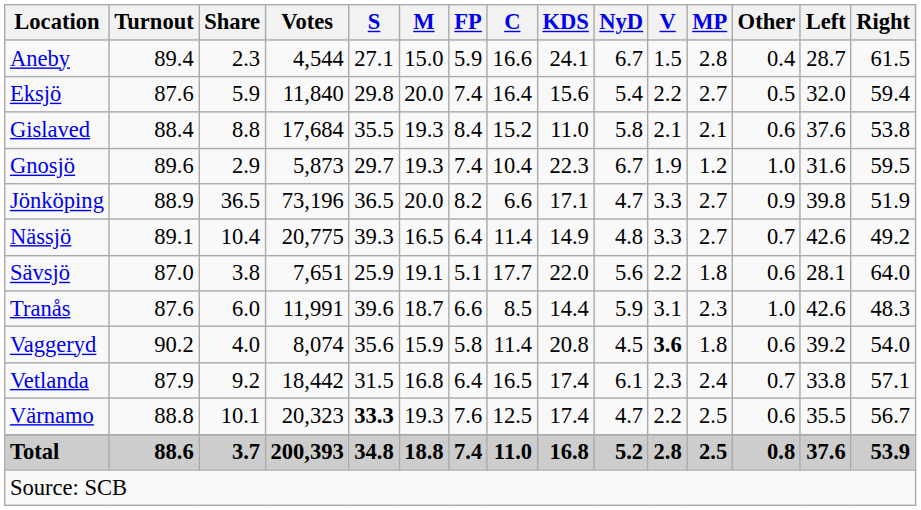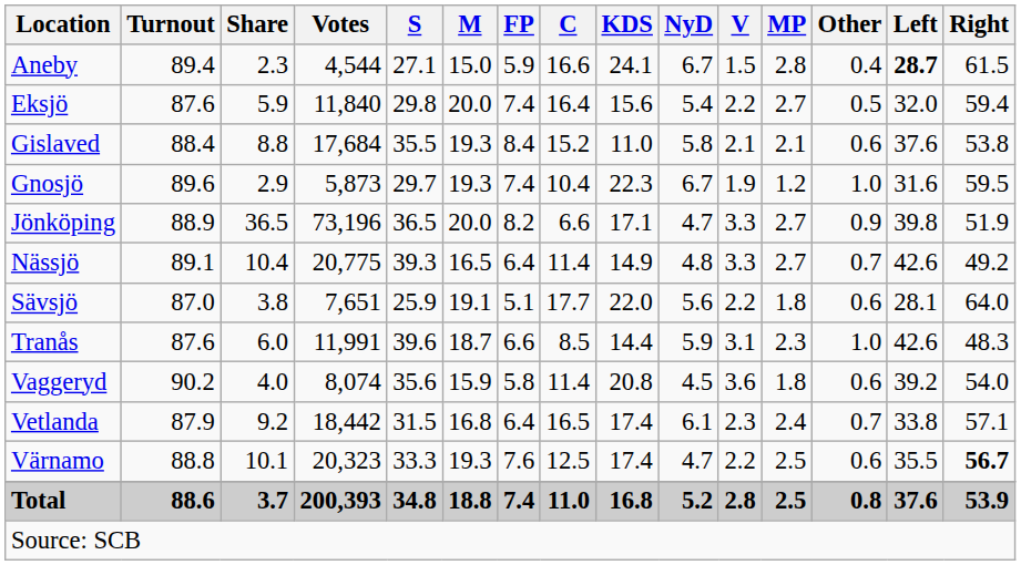Aneby | Left: normal -> bold
Vaggeryd | V: bold -> normal
Värnamo | S: bold -> normal
Värnamo | Right: normal -> bold
